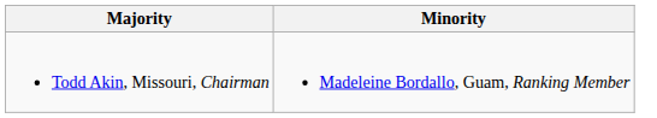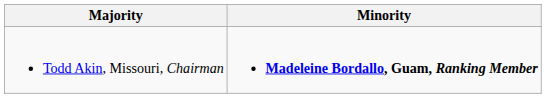Todd Akin, Missouri, Chairman | Minority: normal -> bold
